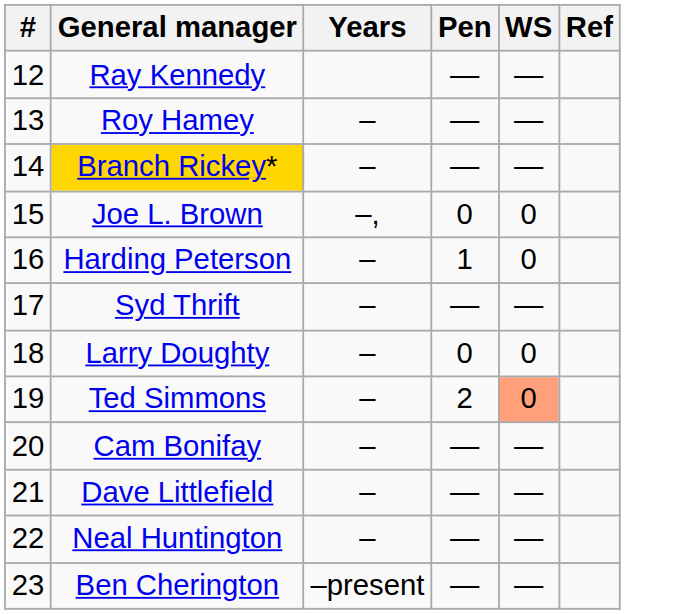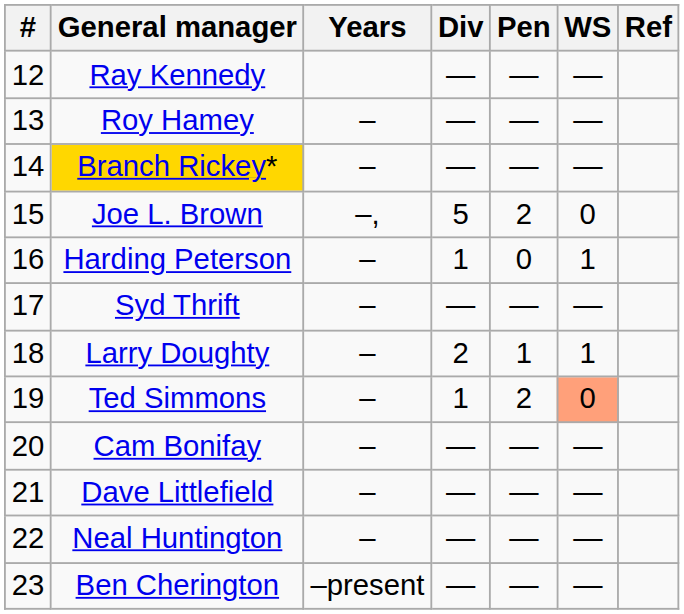+ column: Div | — | — | — | 5 | 1 | — | 2 | 1 | — | — | — | —
Joe L. Brown | Pen: 0 -> 2
Harding Peterson | Pen: 1 -> 0
Harding Peterson | WS: 0 -> 1
Larry Doughty | Pen: 0 -> 1
Larry Doughty | WS: 0 -> 1
